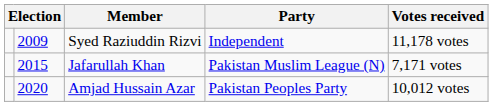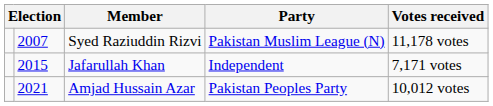Syed Raziuddin Rizvi | column 2: 2009 -> 2007
Syed Raziuddin Rizvi | Party: Independent -> Pakistan Muslim League (N)
Jafarullah Khan | Party: Pakistan Muslim League (N) -> Independent
Amjad Hussain Azar | column 2: 2020 -> 2021
